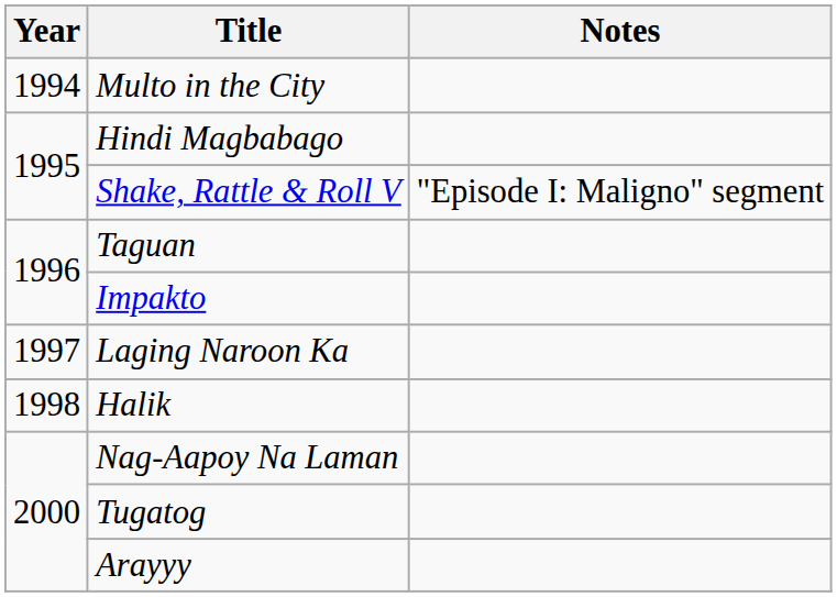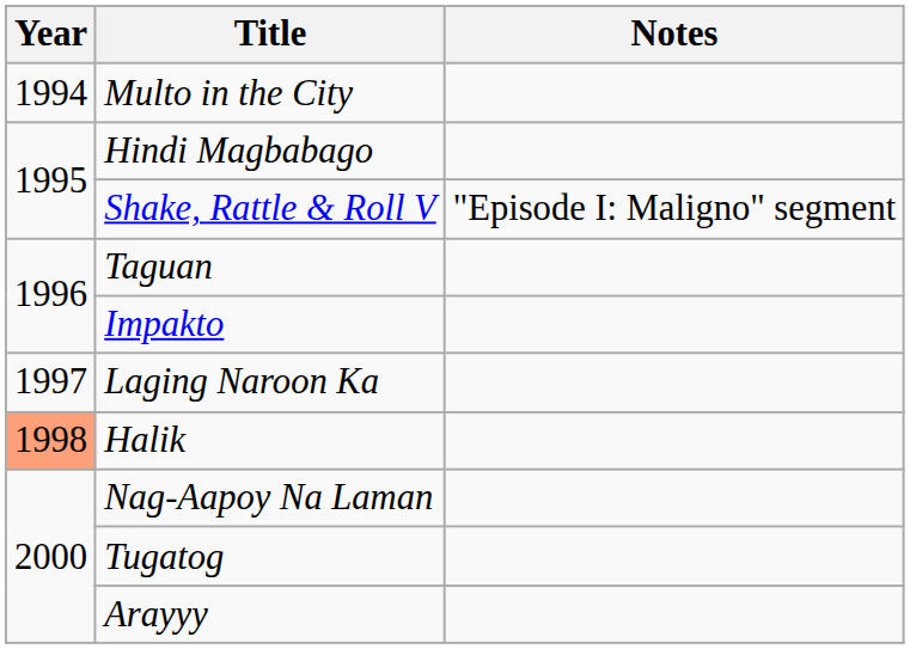Halik | Year: no background -> lightsalmon background
